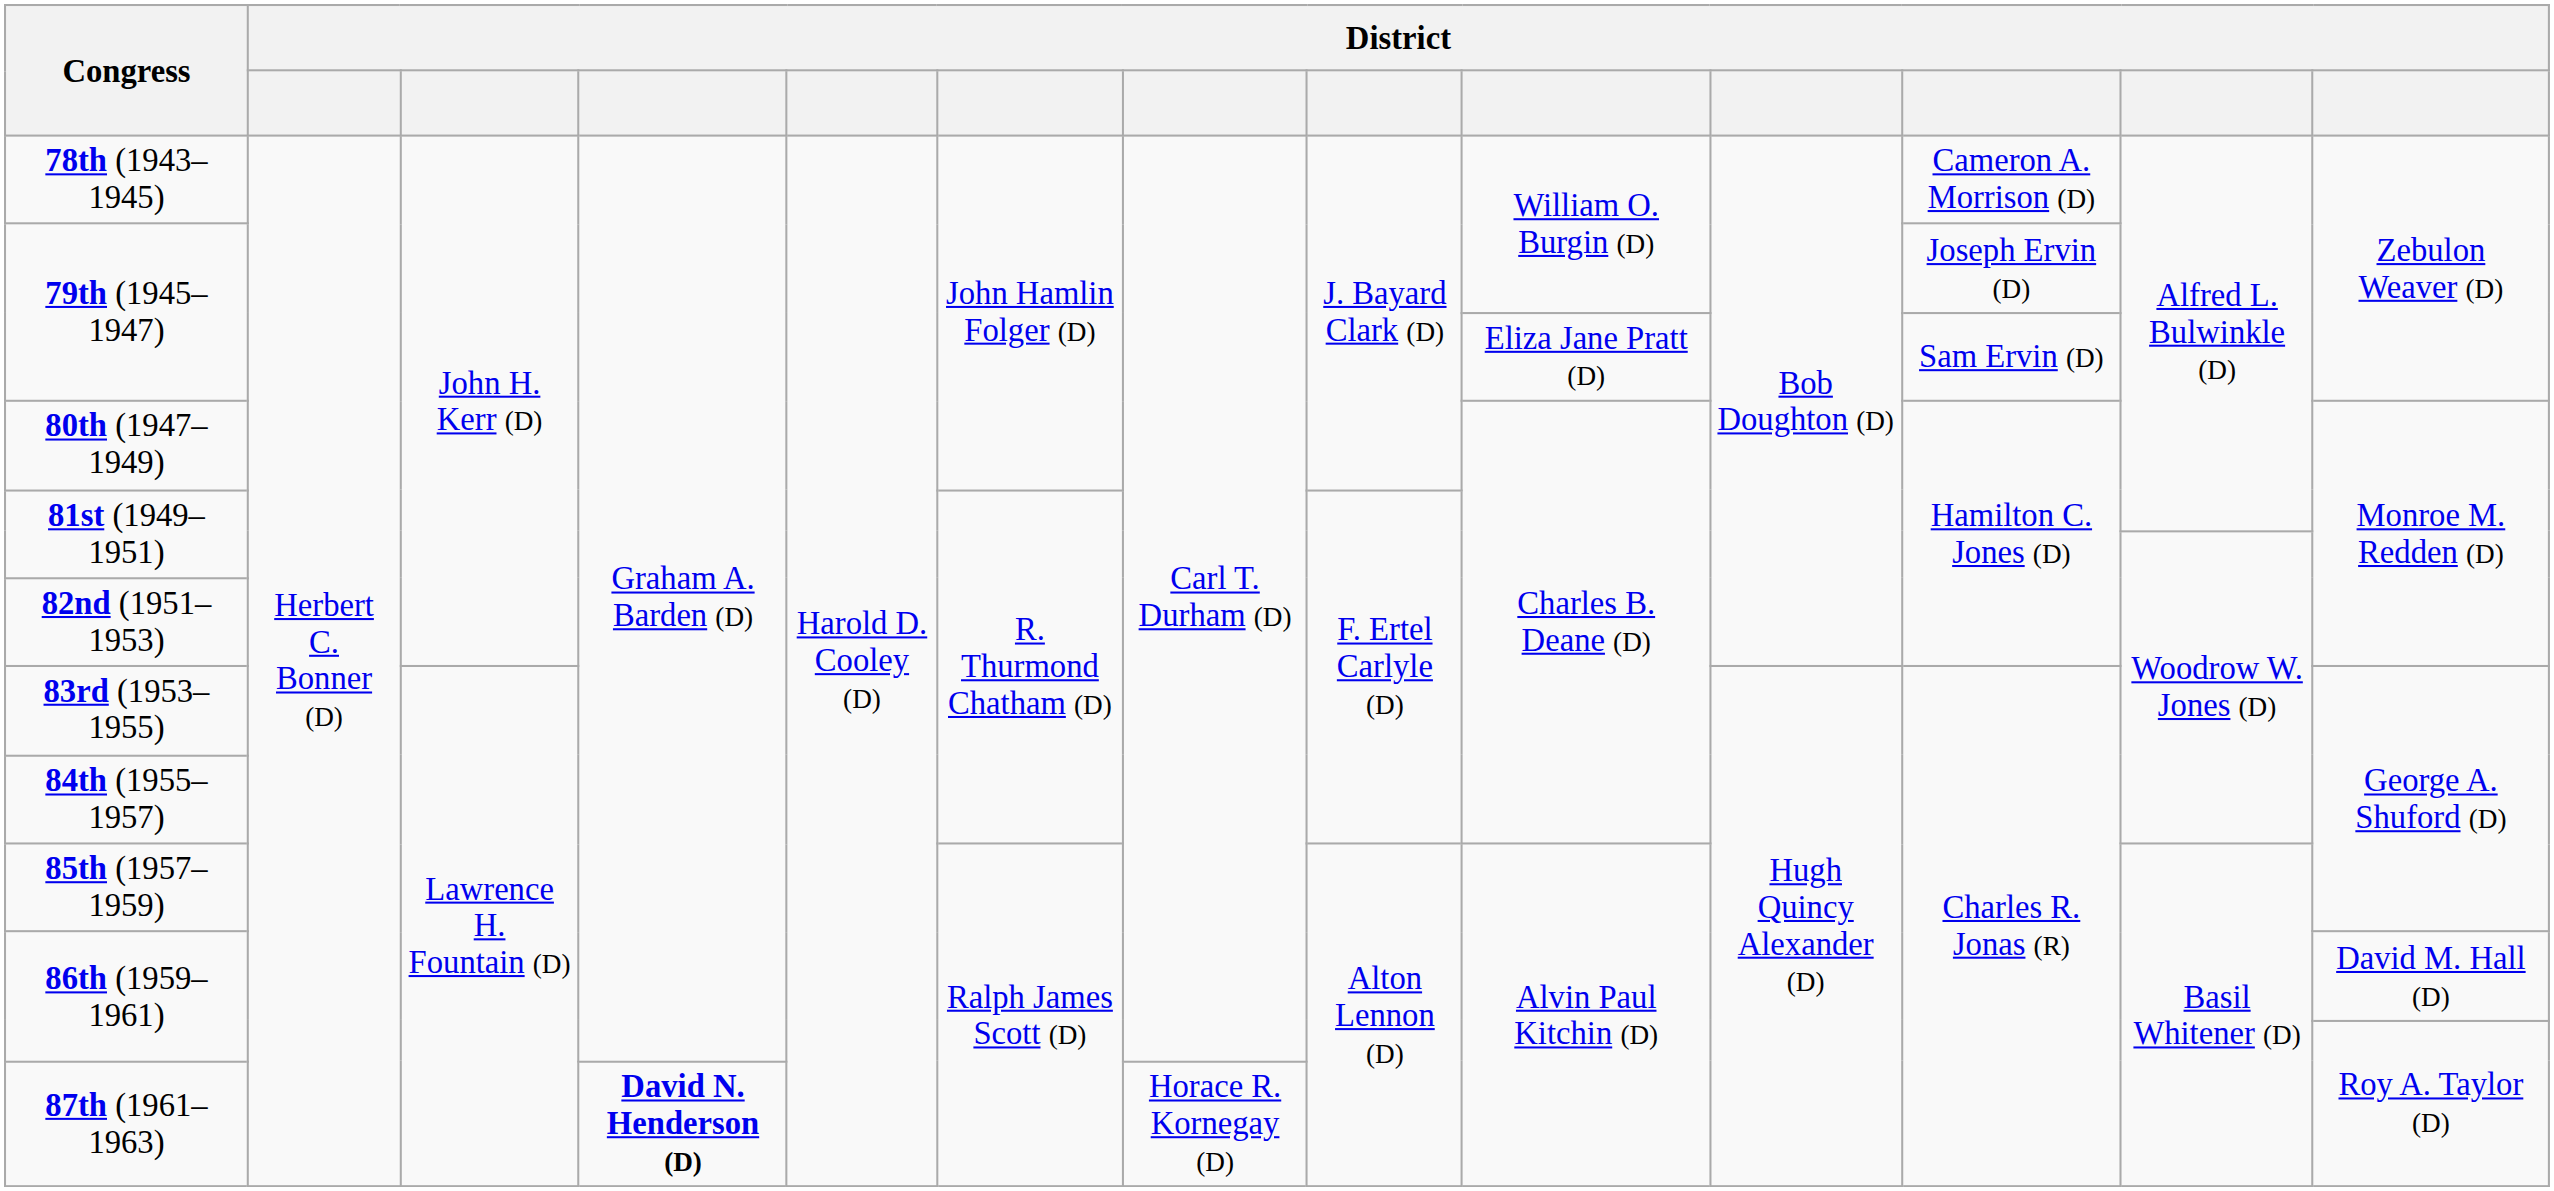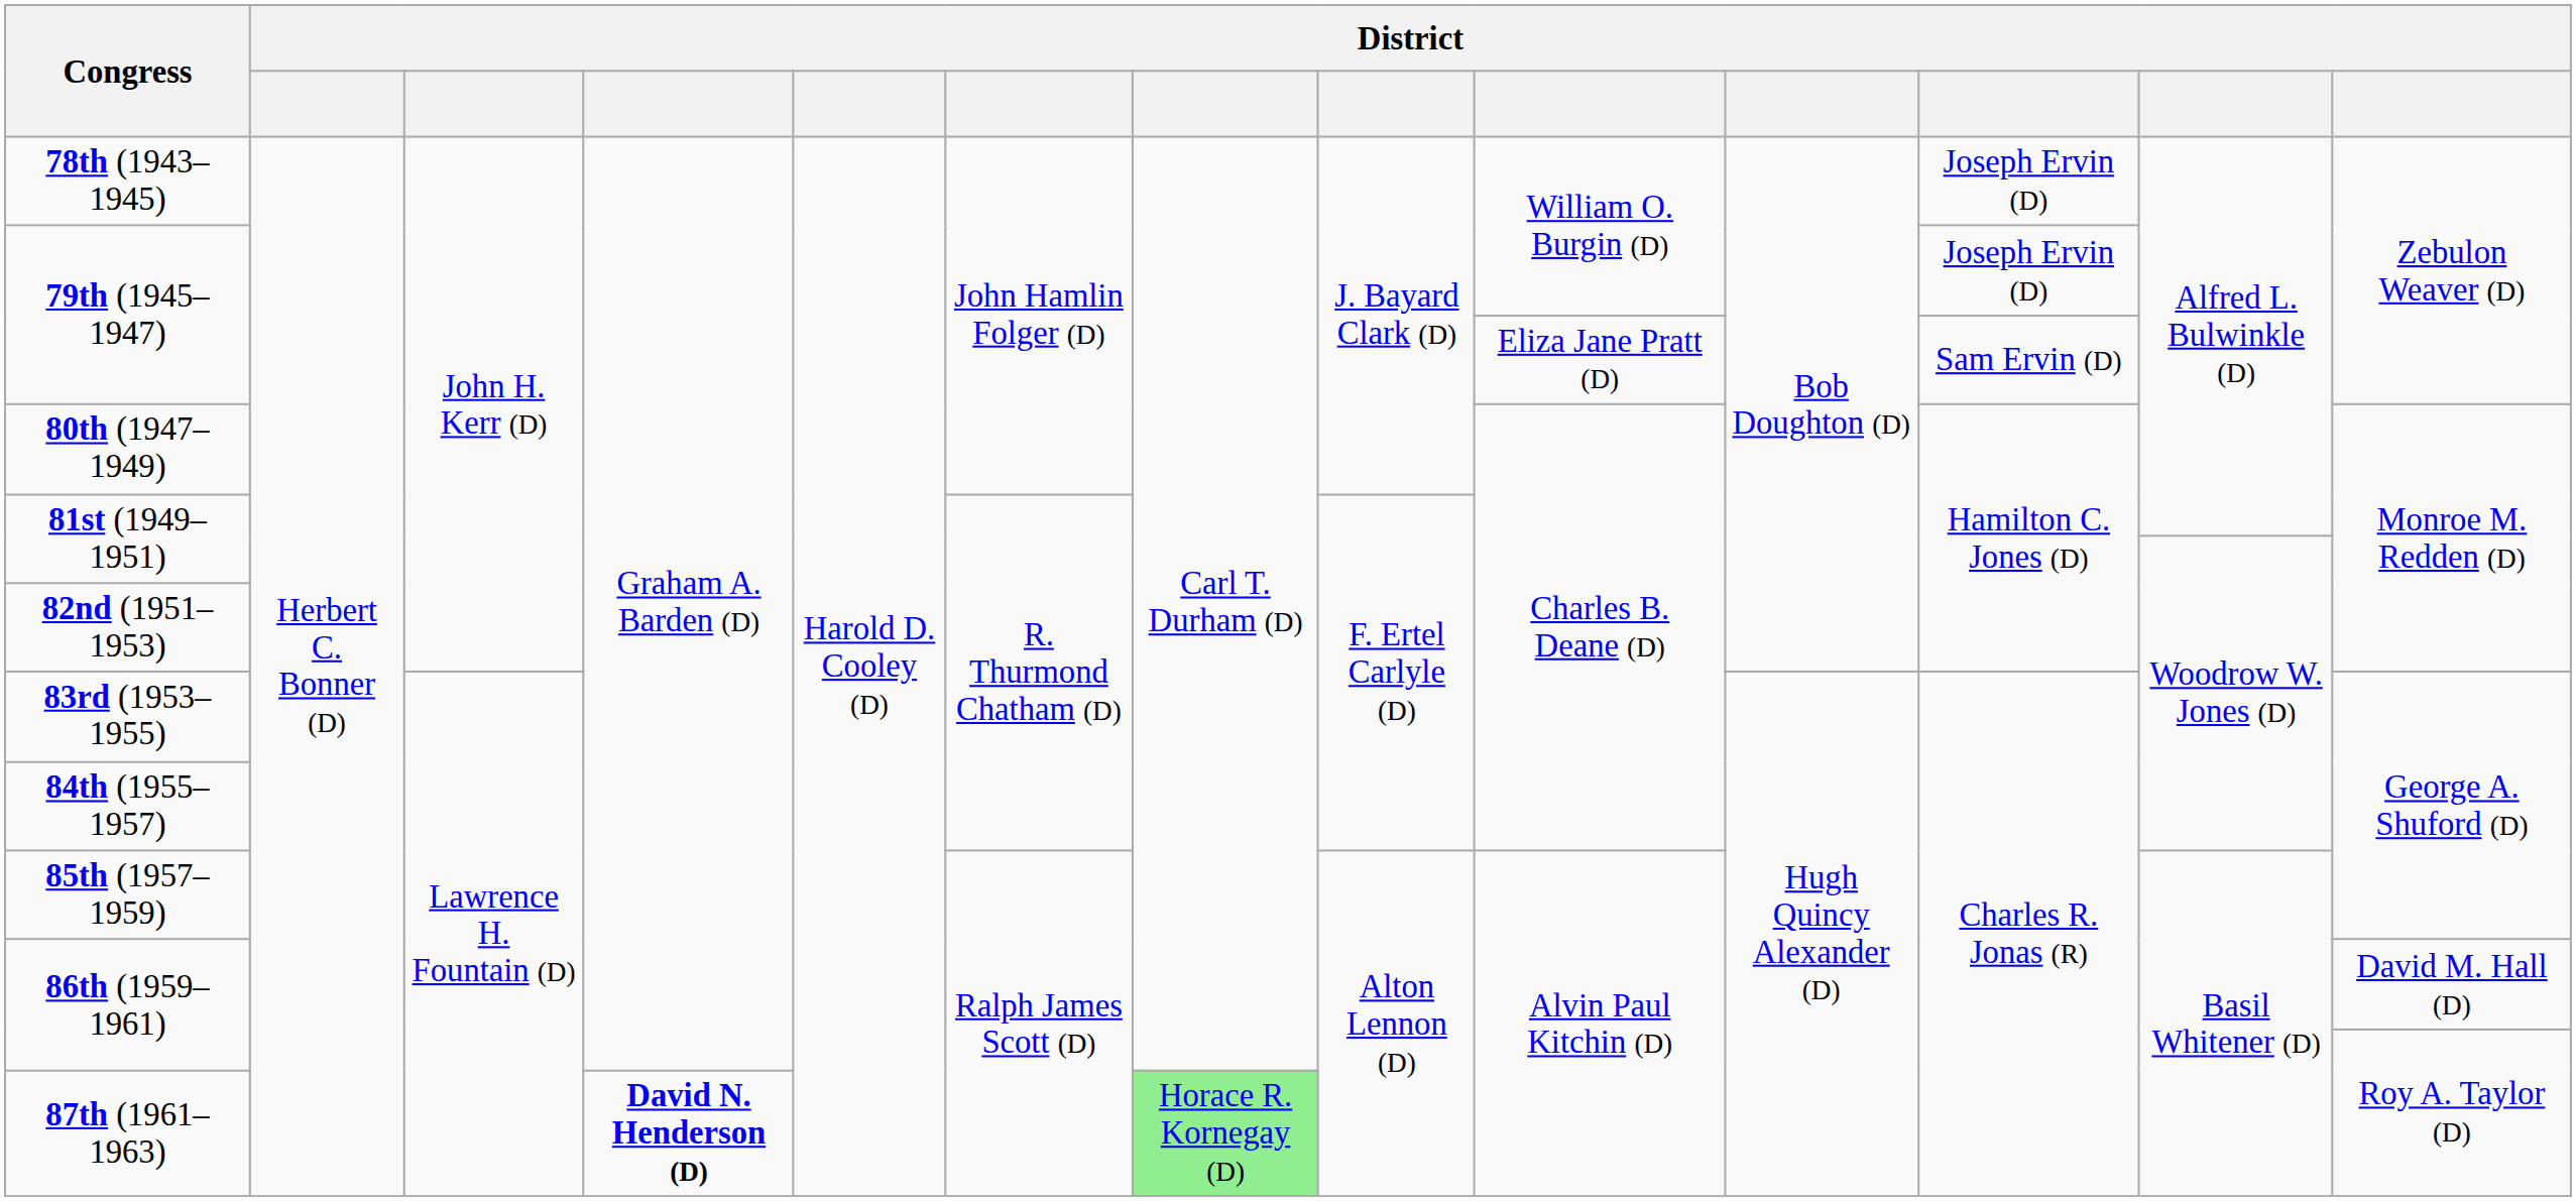78th (1943–1945) | column 11: Cameron A. Morrison (D) -> Joseph Ervin (D)
87th (1961–1963) | column 7: no background -> lightgreen background
